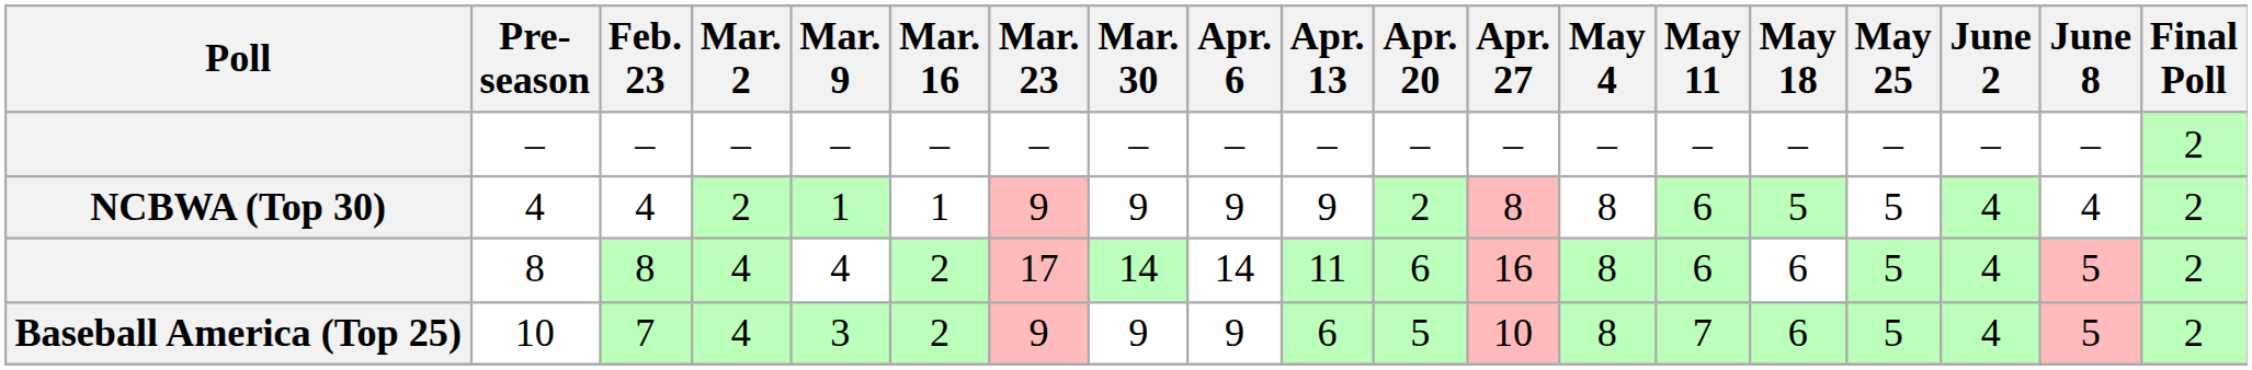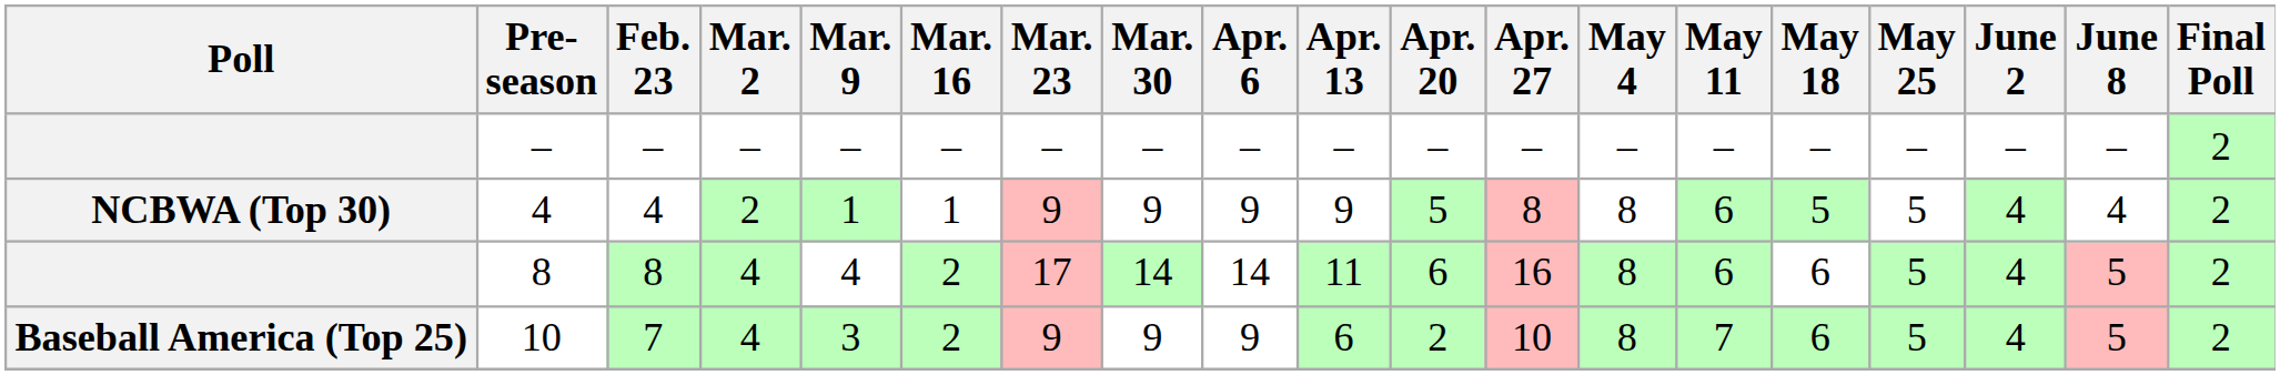row 3 | Apr. 20: 2 -> 5
row 5 | Apr. 20: 5 -> 2
